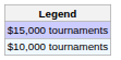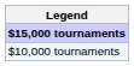row 2 | column 1: normal -> bold
